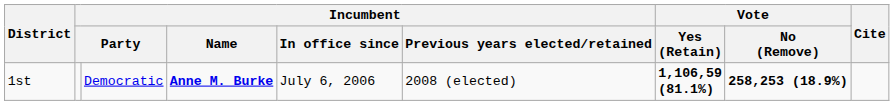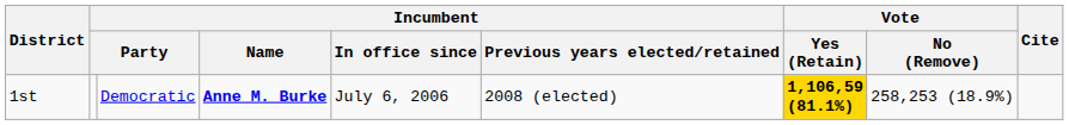1st | Vote / Yes (Retain): no background -> gold background
1st | Vote / No (Remove): bold -> normal
